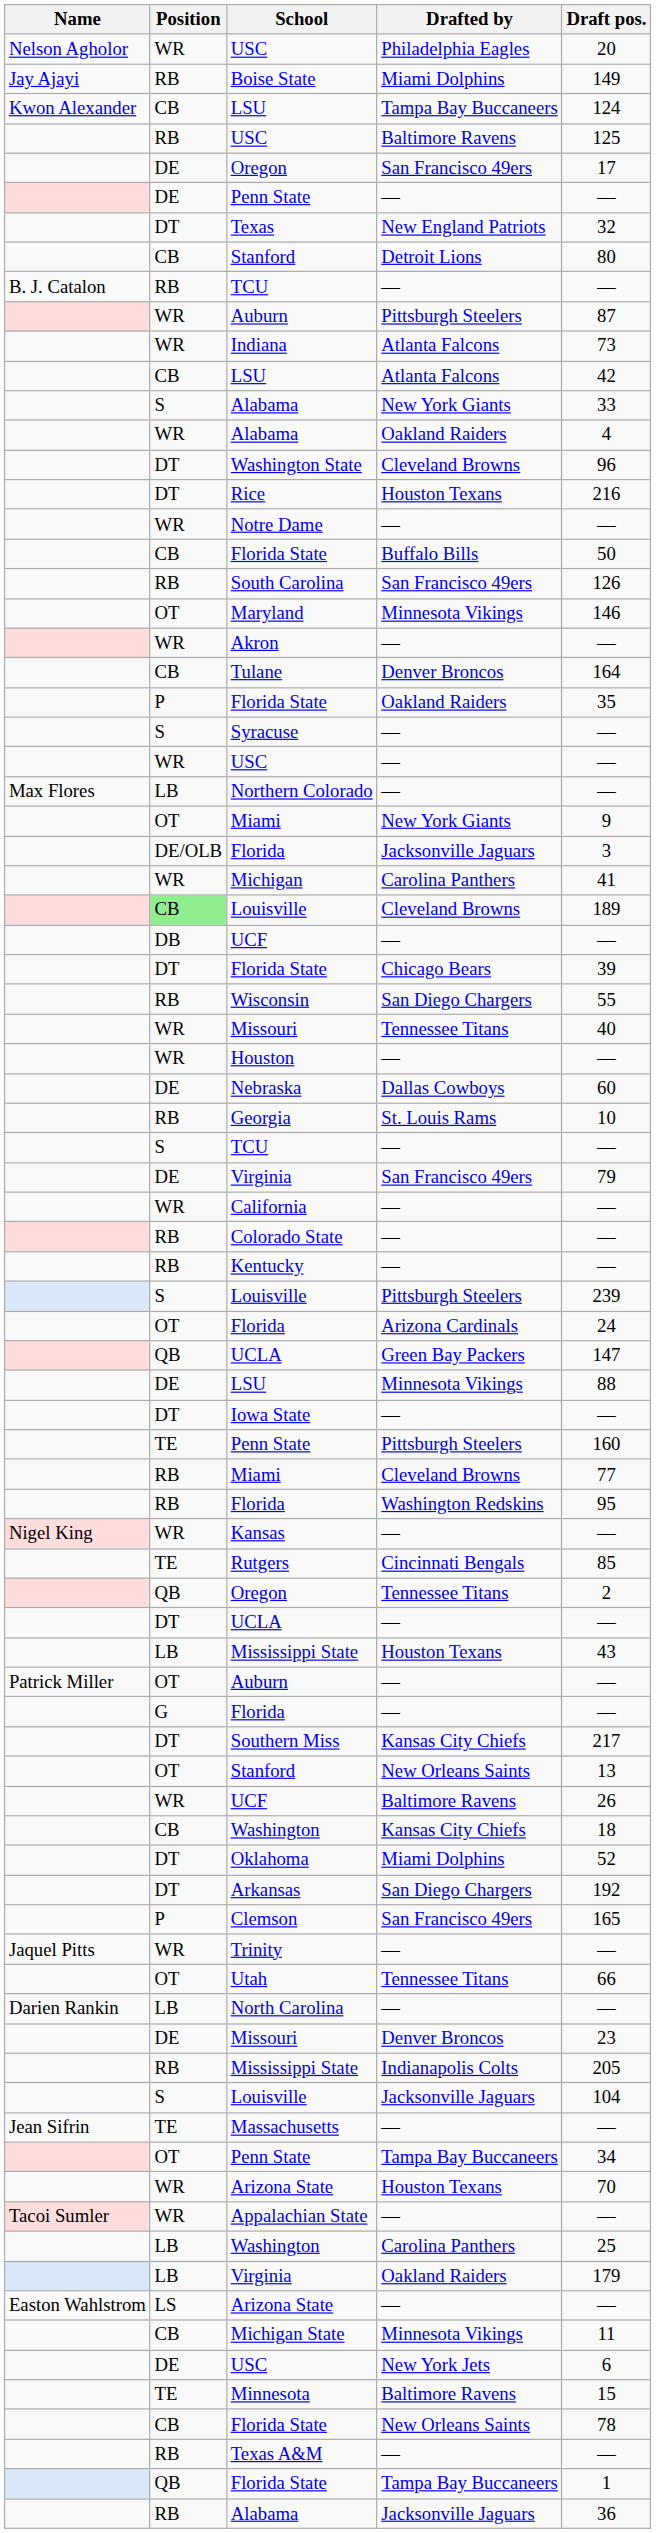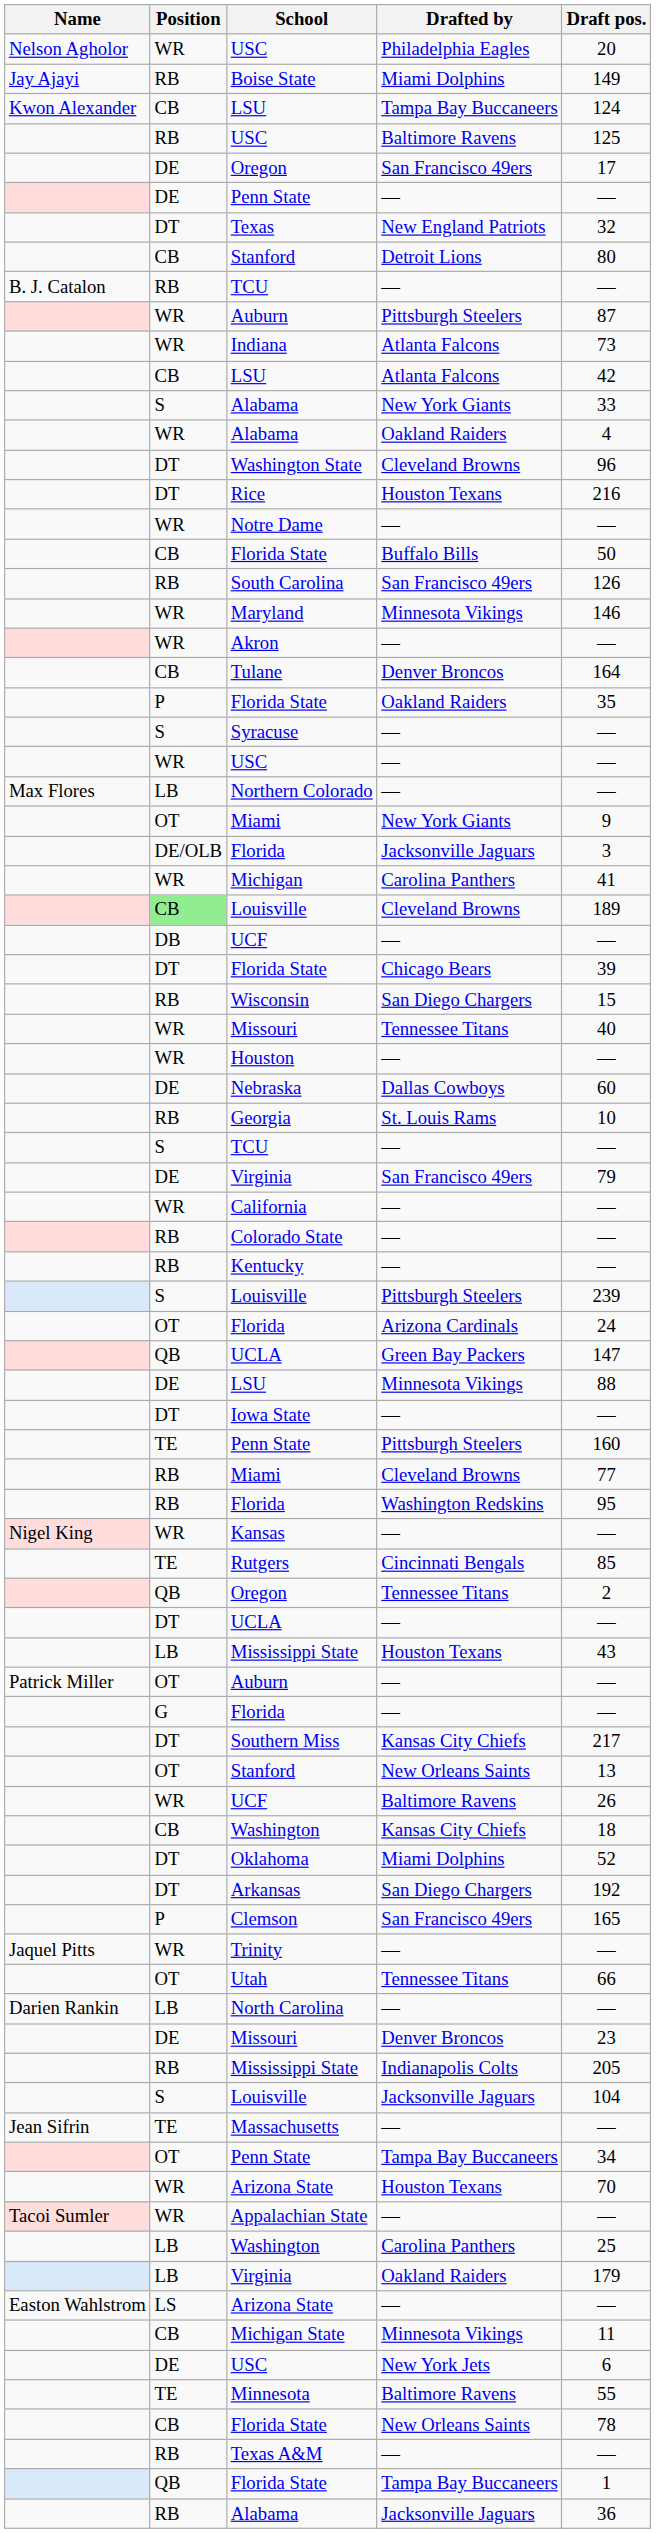Maryland | Position: OT -> WR
Wisconsin | Draft pos.: 55 -> 15
Minnesota | Draft pos.: 15 -> 55
